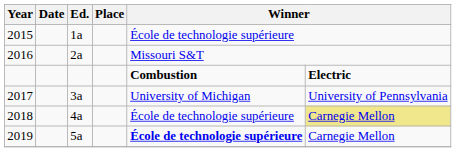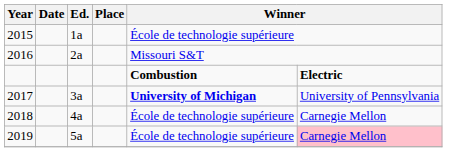2017 | column 5: normal -> bold
2018 | column 6: khaki background -> no background
2019 | column 5: bold -> normal
2019 | column 6: no background -> pink background
